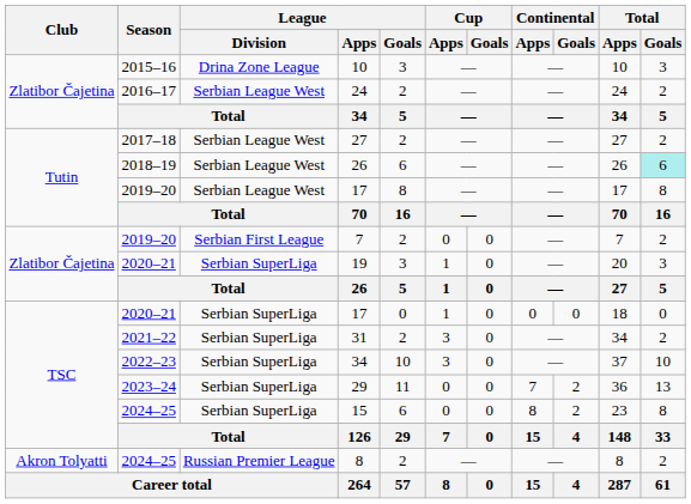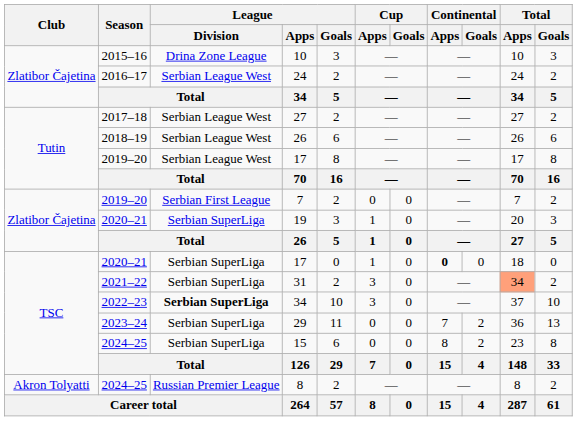2018–19 / 26 | Total / Goals: paleturquoise background -> no background
2020–21 / 17 | Continental / Apps: normal -> bold
31 | Total / Apps: no background -> lightsalmon background
2022–23 / 34 | League / Division: normal -> bold
